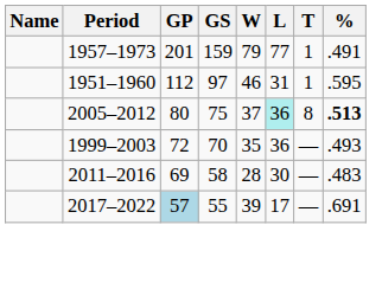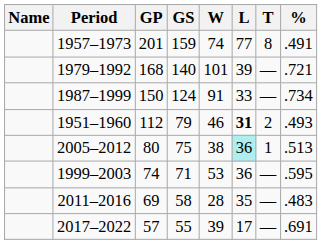1957–1973 | W: 79 -> 74
1957–1973 | T: 1 -> 8
+ row: 1979–1992 | 168 | 140 | 101 | 39 | — | .721
+ row: 1987–1999 | 150 | 124 | 91 | 33 | — | .734
1951–1960 | GS: 97 -> 79
1951–1960 | L: normal -> bold
1951–1960 | T: 1 -> 2
1951–1960 | %: .595 -> .493
2005–2012 | W: 37 -> 38
2005–2012 | T: 8 -> 1
2005–2012 | %: bold -> normal
1999–2003 | GP: 72 -> 74
1999–2003 | GS: 70 -> 71
1999–2003 | W: 35 -> 53
1999–2003 | %: .493 -> .595
2011–2016 | L: 30 -> 35
2017–2022 | GP: lightblue background -> no background
